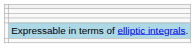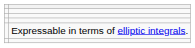row 5 | column 2: lightblue background -> no background
